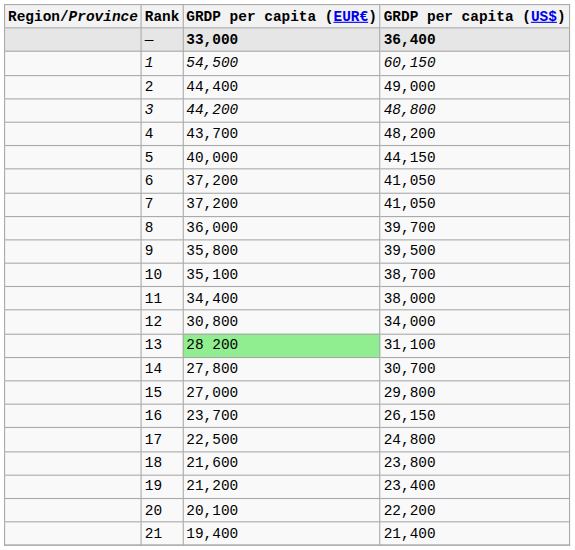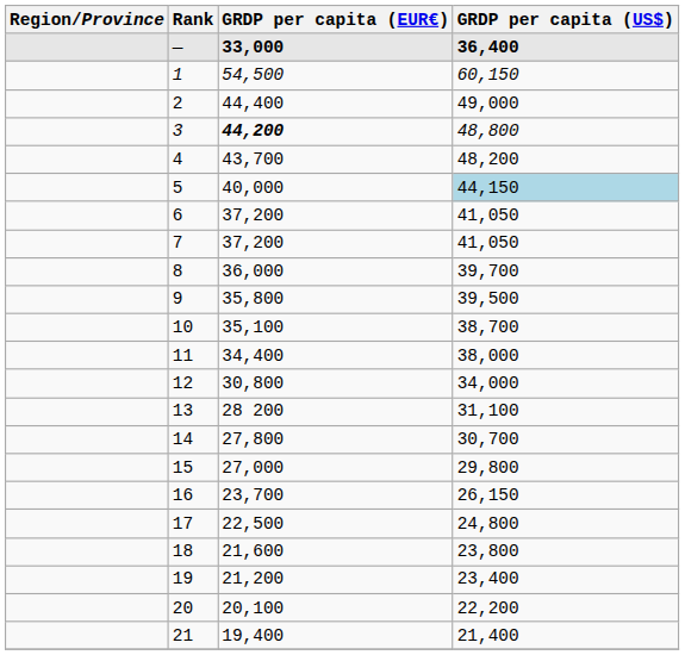3 | GRDP per capita (EUR€): normal -> bold
5 | GRDP per capita (US$): no background -> lightblue background
13 | GRDP per capita (EUR€): lightgreen background -> no background
